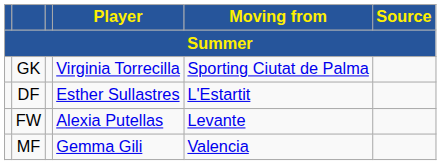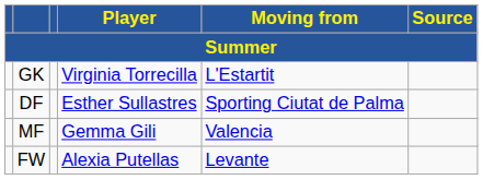GK | Moving from: Sporting Ciutat de Palma -> L'Estartit
DF | Moving from: L'Estartit -> Sporting Ciutat de Palma
rows swapped: MF <-> FW
